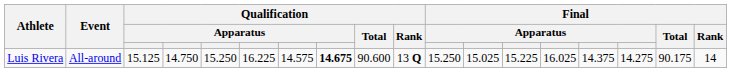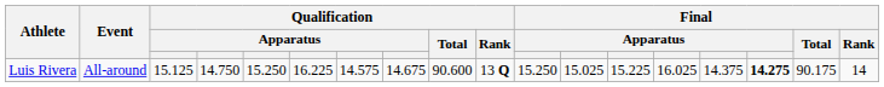row 4 | column 8: bold -> normal
row 4 | column 16: normal -> bold
